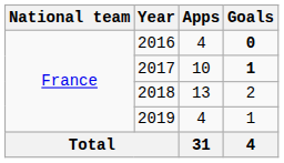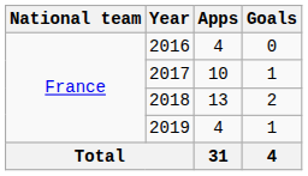2016 | Goals: bold -> normal
2017 | Goals: bold -> normal
